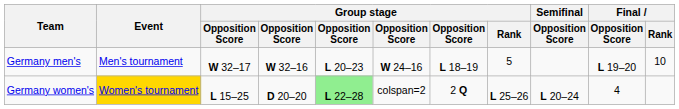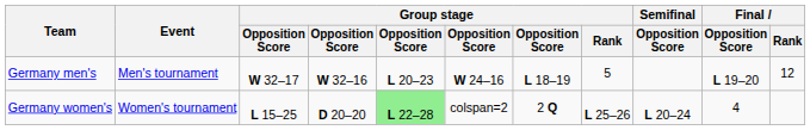Germany men's | Final / Rank: 10 -> 12
Germany women's | Event: gold background -> no background
